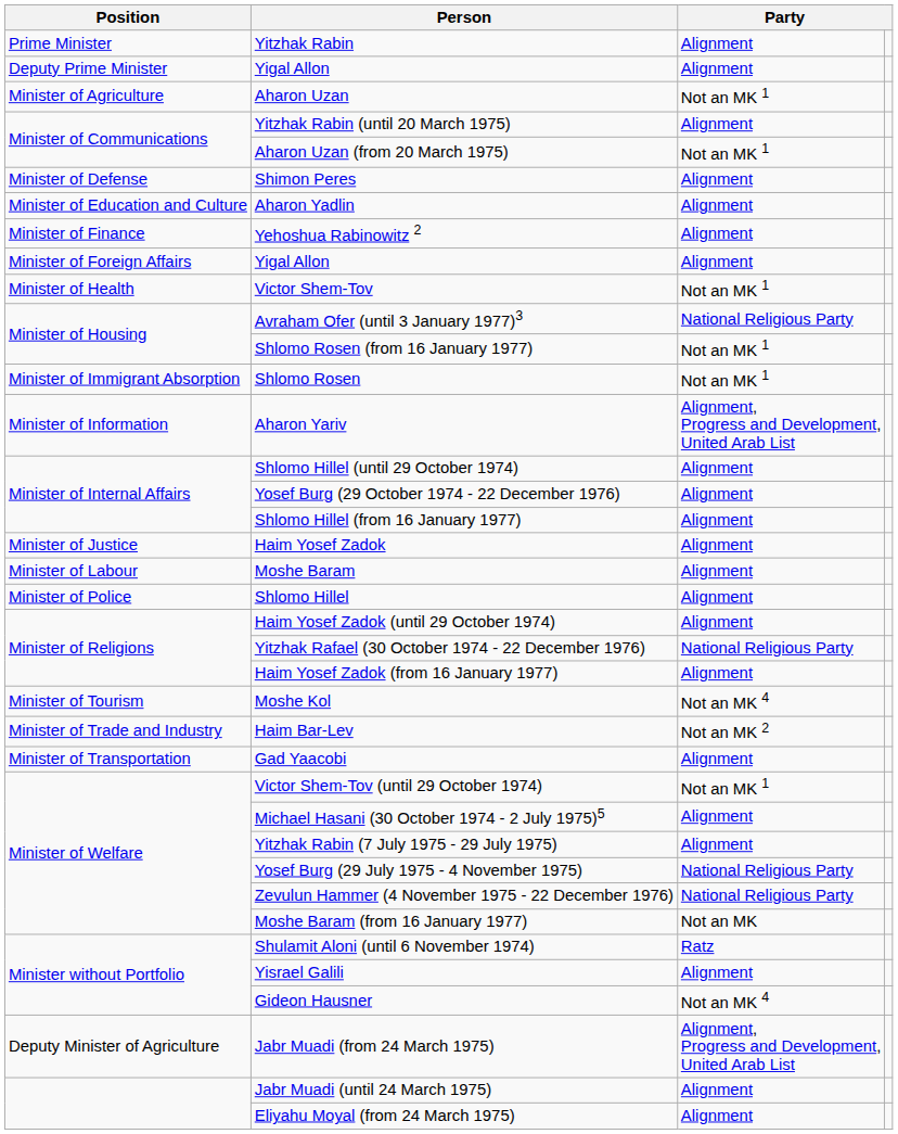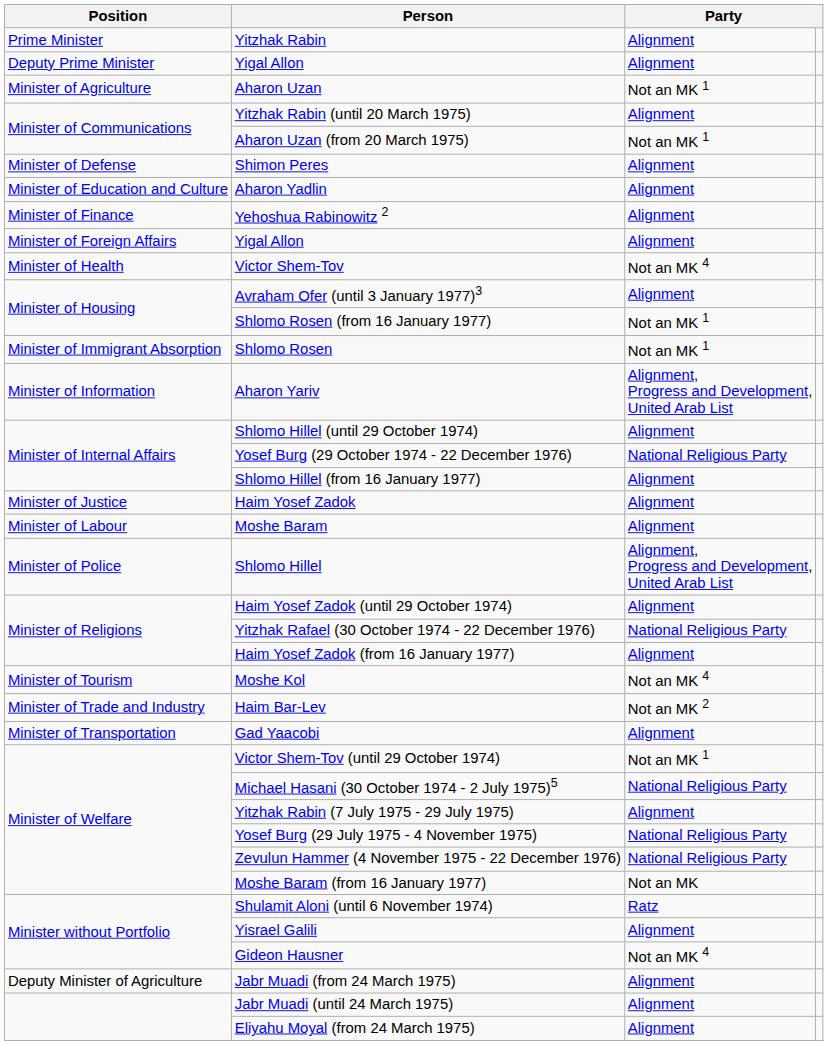Victor Shem-Tov | column 3: Not an MK 1 -> Not an MK 4
Avraham Ofer (until 3 January 1977)3 | column 3: National Religious Party -> Alignment
Yosef Burg (29 October 1974 - 22 December 1976) | column 3: Alignment -> National Religious Party
Shlomo Hillel | column 3: Alignment -> Alignment, Progress and Development, United Arab List
Michael Hasani (30 October 1974 - 2 July 1975)5 | column 3: Alignment -> National Religious Party
Jabr Muadi (from 24 March 1975) | column 3: Alignment, Progress and Development, United Arab List -> Alignment
